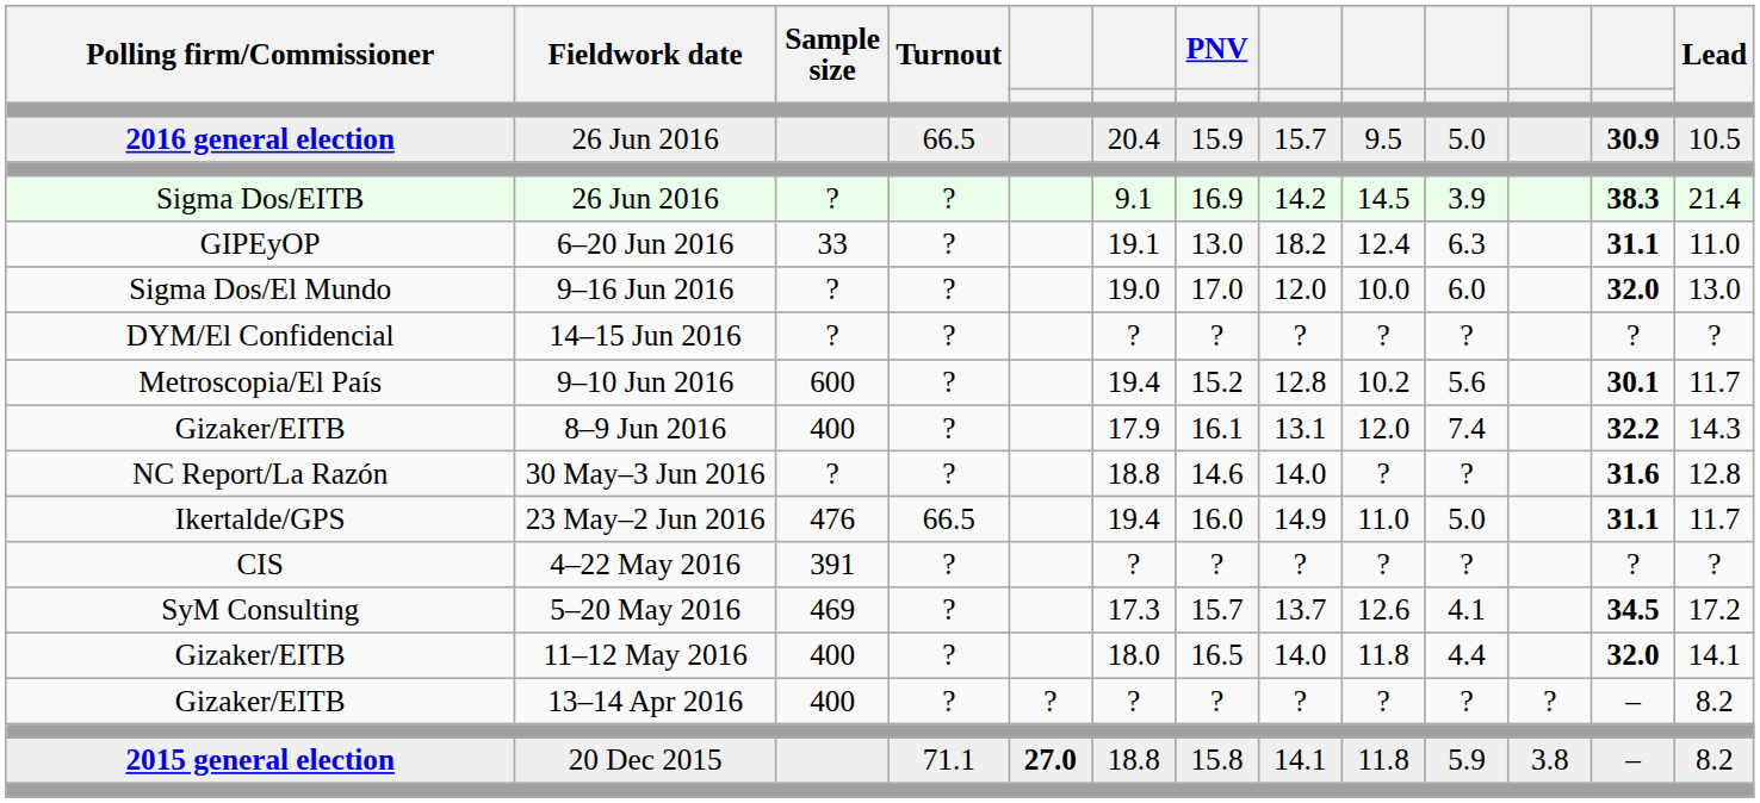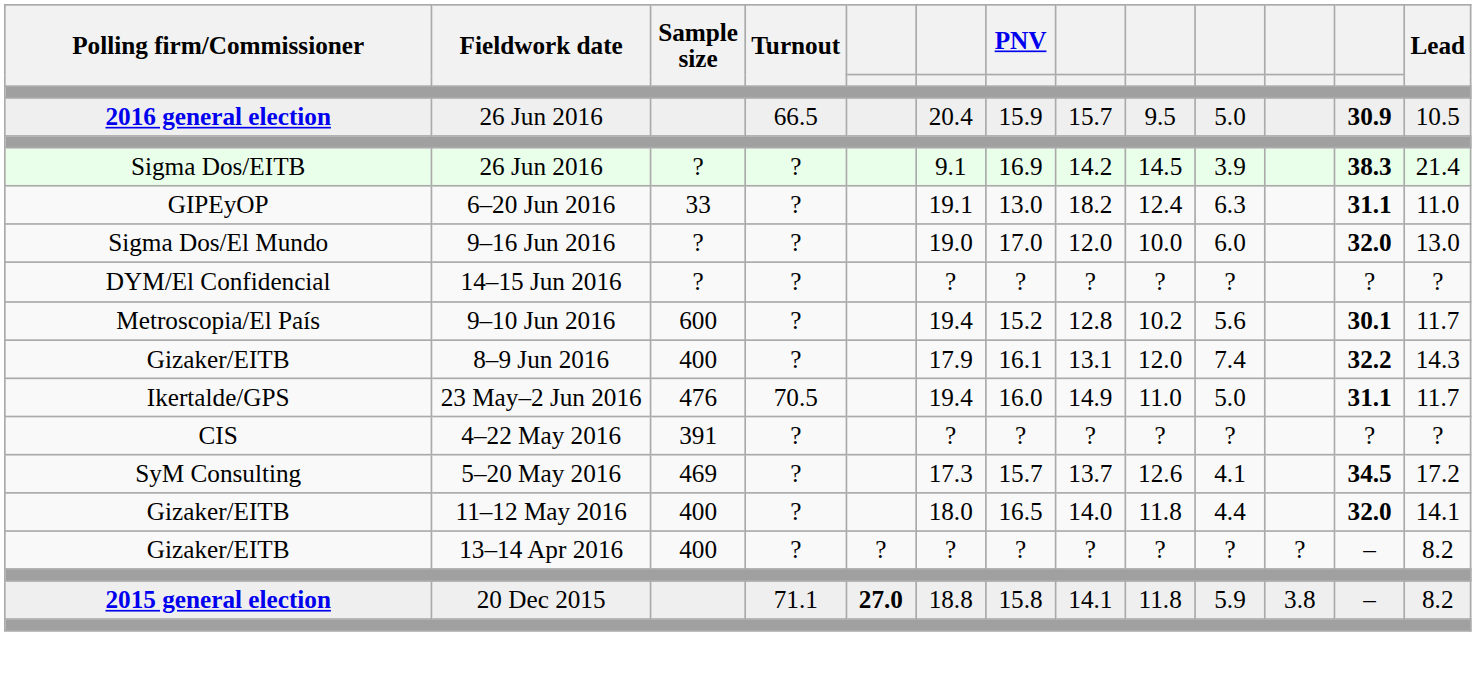- row: NC Report/La Razón | 30 May–3 Jun 2016 | ? | ? | 18.8 | 14.6 | 14.0 | ? | ? | 31.6 | 12.8
23 May–2 Jun 2016 | Turnout: 66.5 -> 70.5
